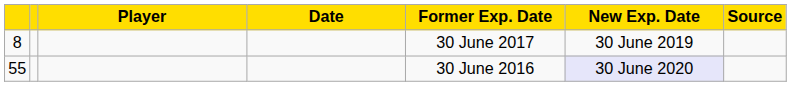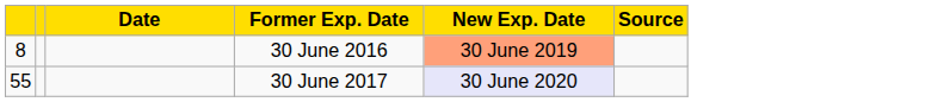- column: Player
8 | Former Exp. Date: 30 June 2017 -> 30 June 2016
8 | New Exp. Date: no background -> lightsalmon background
55 | Former Exp. Date: 30 June 2016 -> 30 June 2017
